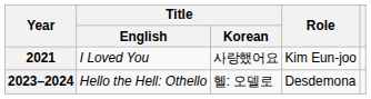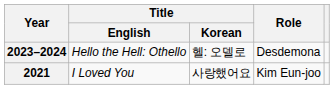rows swapped: 2021 <-> 2023–2024
